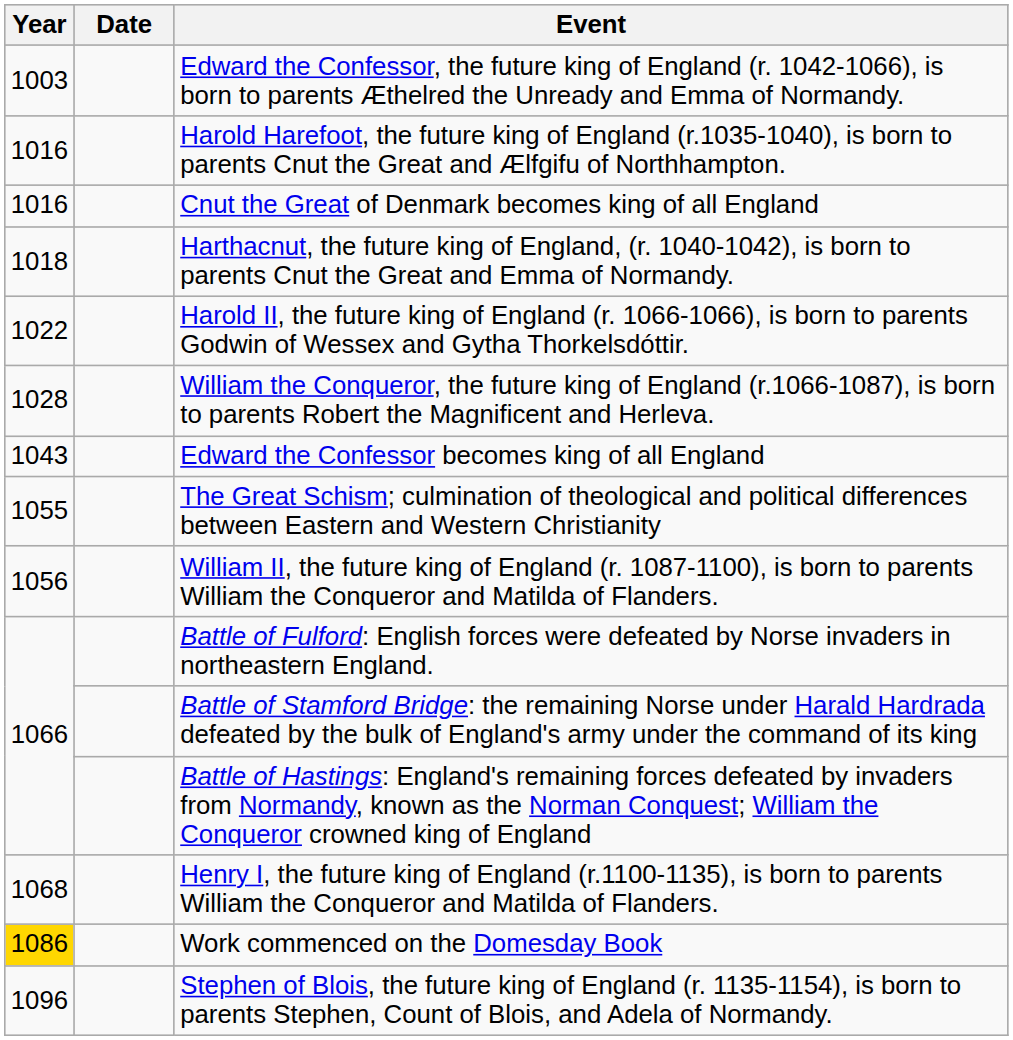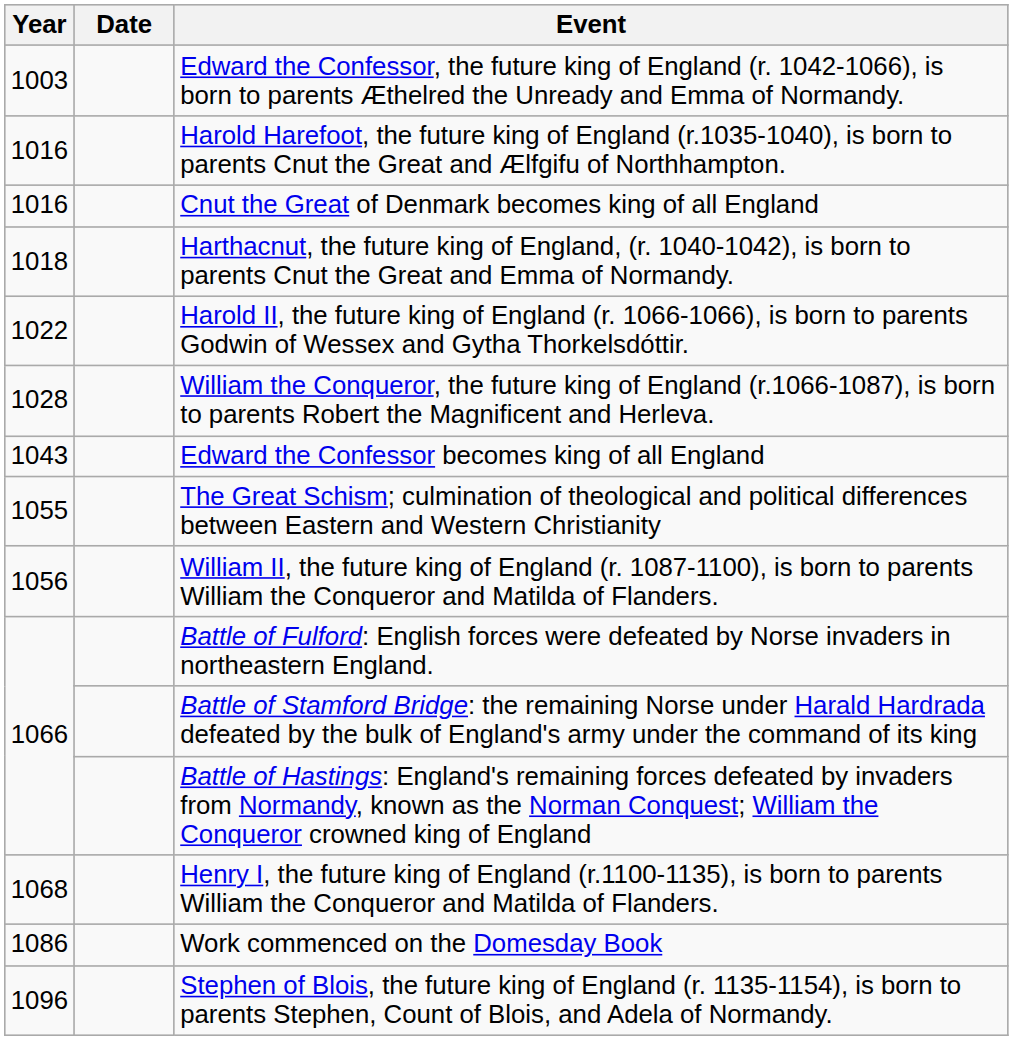Work commenced on the Domesday Book | Year: gold background -> no background
